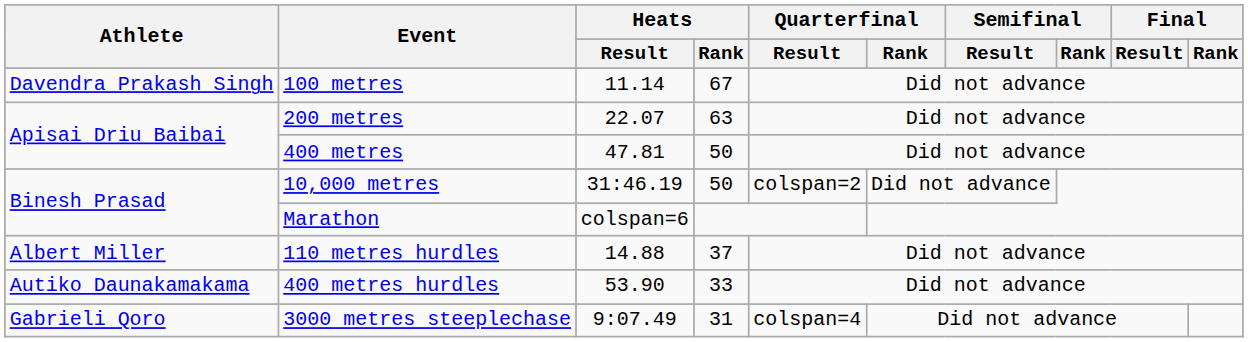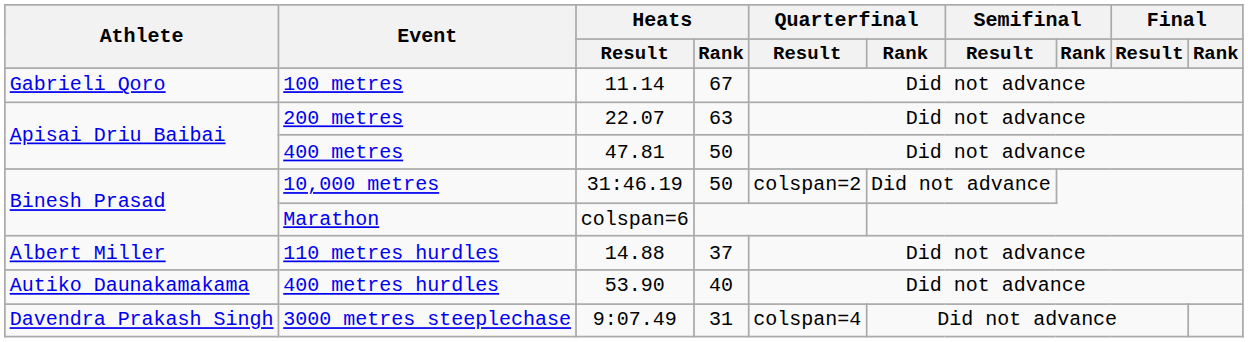100 metres | Athlete: Davendra Prakash Singh -> Gabrieli Qoro
400 metres hurdles | Heats / Rank: 33 -> 40
3000 metres steeplechase | Athlete: Gabrieli Qoro -> Davendra Prakash Singh
